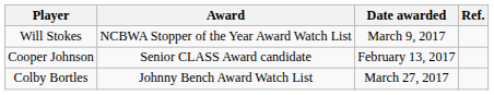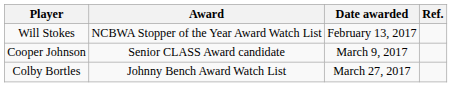Will Stokes | Date awarded: March 9, 2017 -> February 13, 2017
Cooper Johnson | Date awarded: February 13, 2017 -> March 9, 2017
